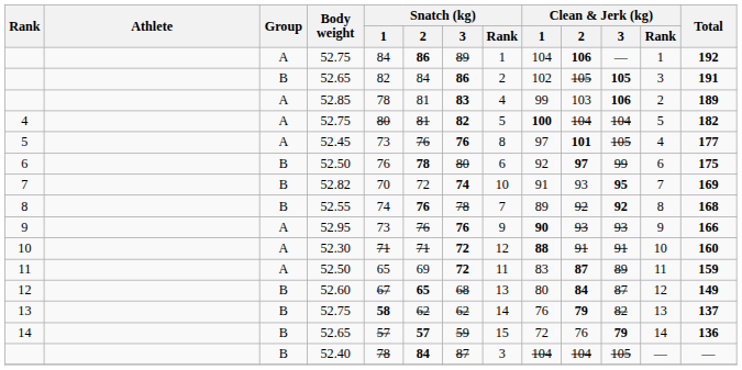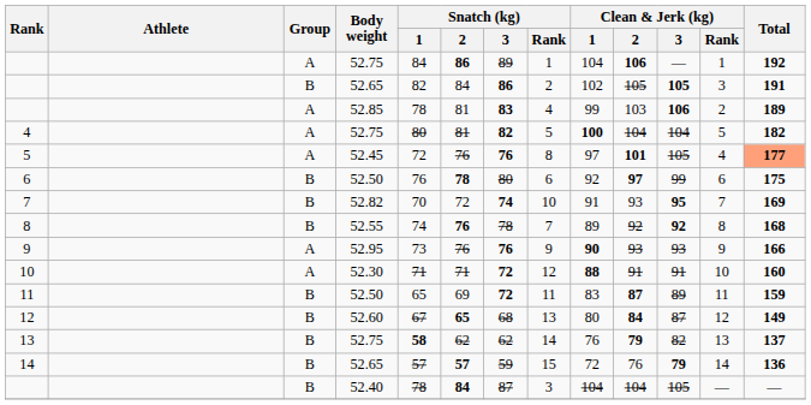row 7 | Snatch (kg) / 1: 73 -> 72
row 7 | Total: no background -> lightsalmon background
row 13 | Group: A -> B
